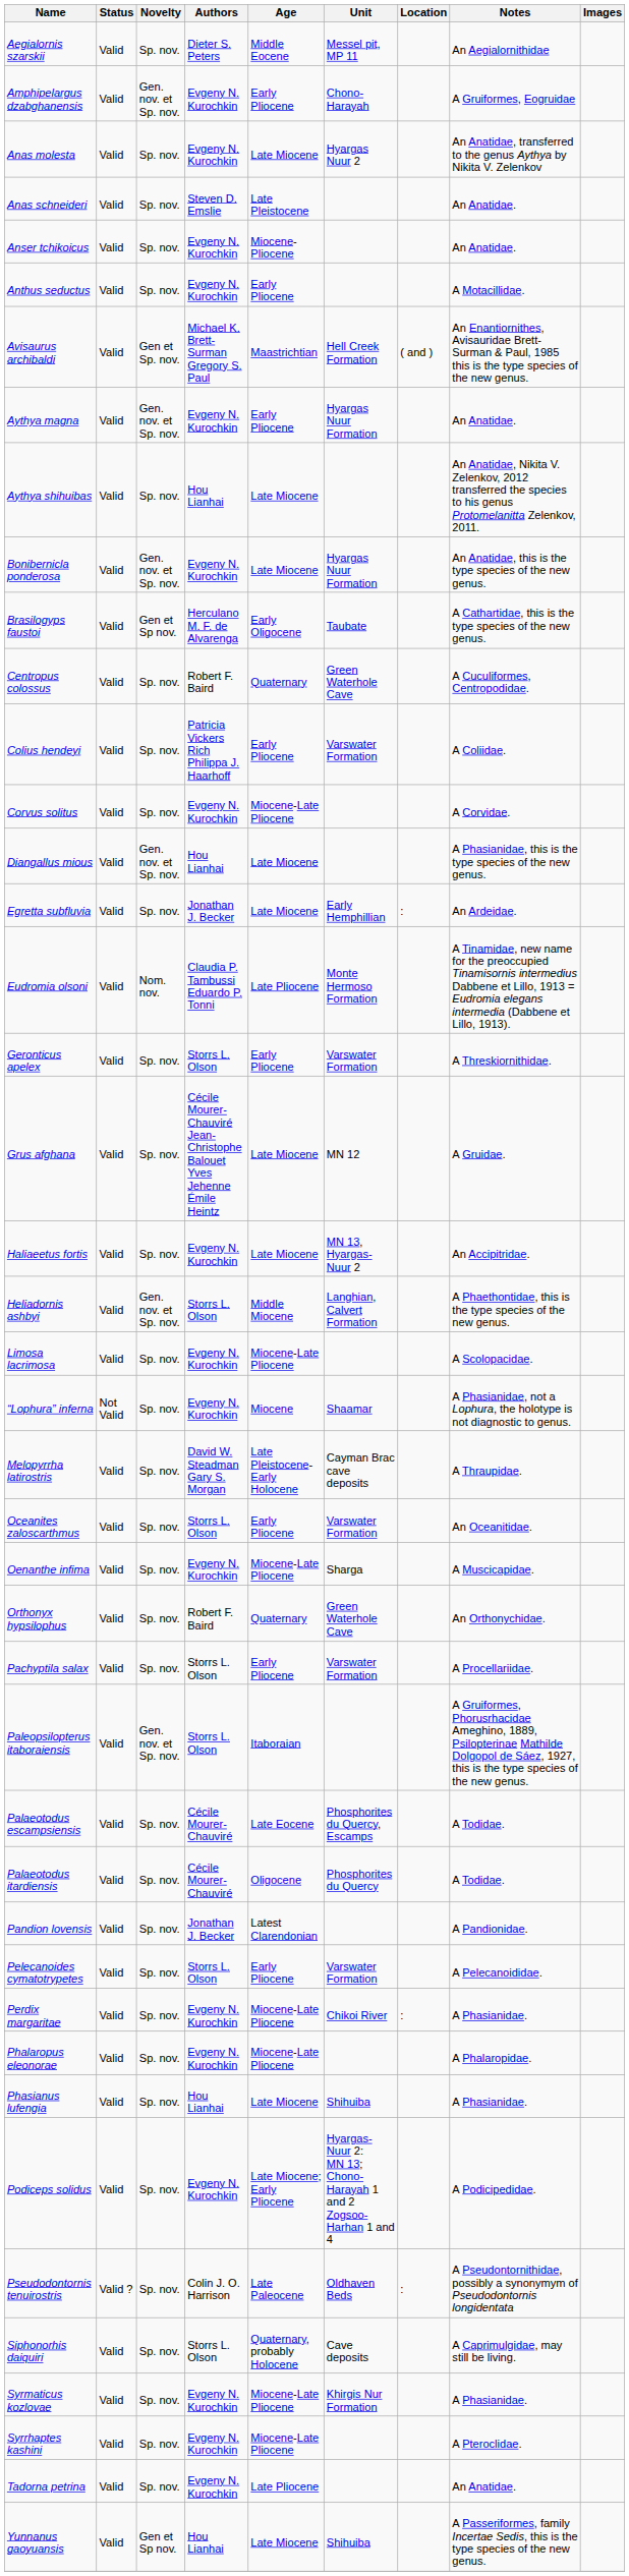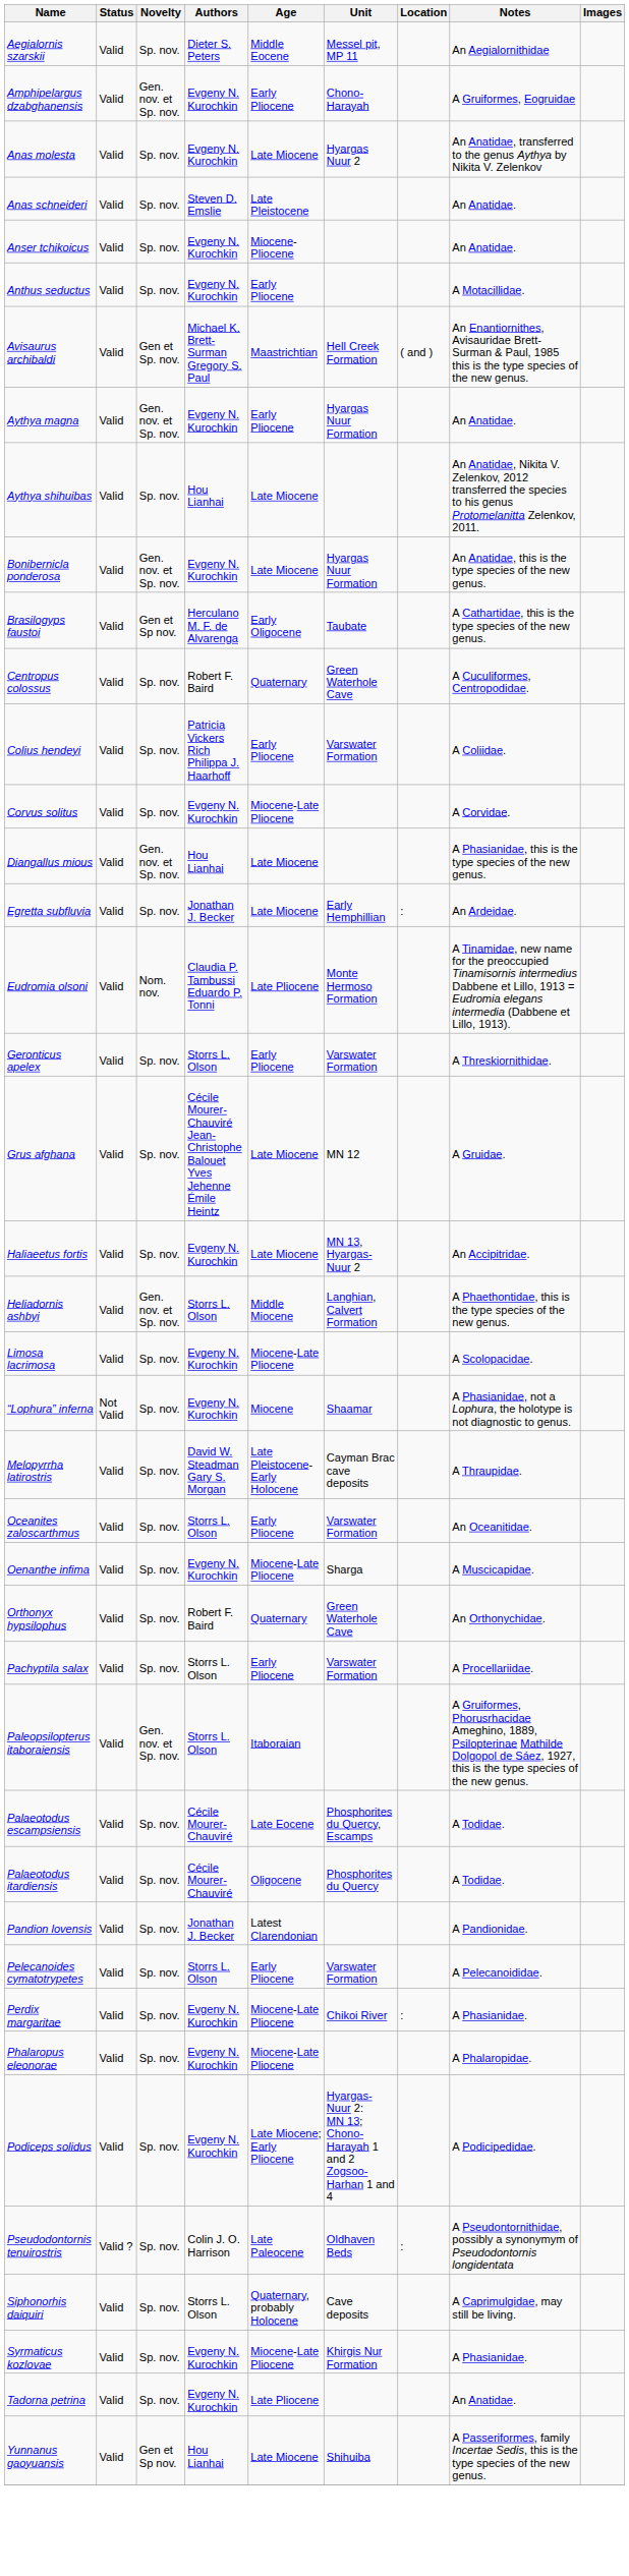- row: Phasianus lufengia | Valid | Sp. nov. | Hou Lianhai | Late Miocene | Shihuiba | A Phasianidae.
- row: Syrrhaptes kashini | Valid | Sp. nov. | Evgeny N. Kurochkin | Miocene-Late Pliocene | A Pteroclidae.
